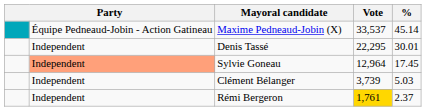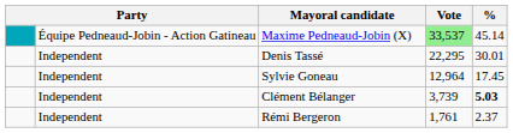Maxime Pedneaud-Jobin (X) | Vote: no background -> lightgreen background
Sylvie Goneau | column 2: lightsalmon background -> no background
Clément Bélanger | %: normal -> bold
Rémi Bergeron | Vote: gold background -> no background
